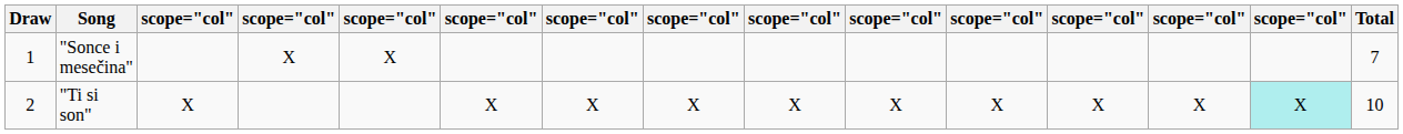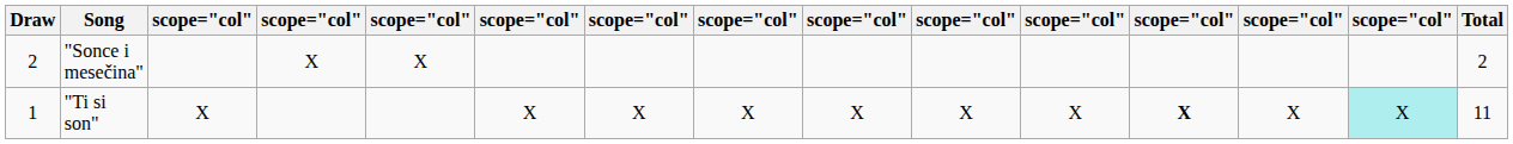"Sonce i mesečina" | Draw: 1 -> 2
"Sonce i mesečina" | Total: 7 -> 2
"Ti si son" | Draw: 2 -> 1
"Ti si son" | column 12: normal -> bold
"Ti si son" | Total: 10 -> 11
